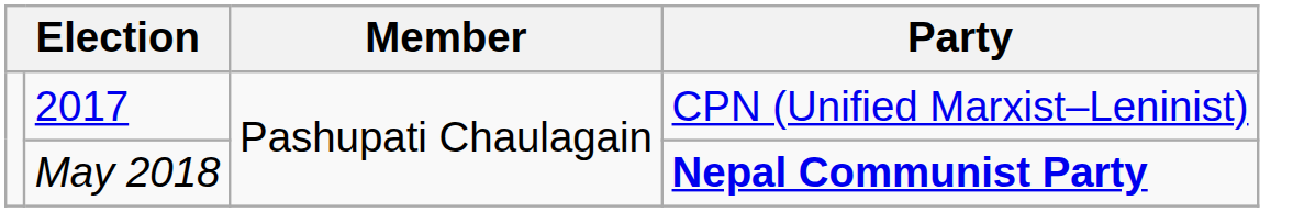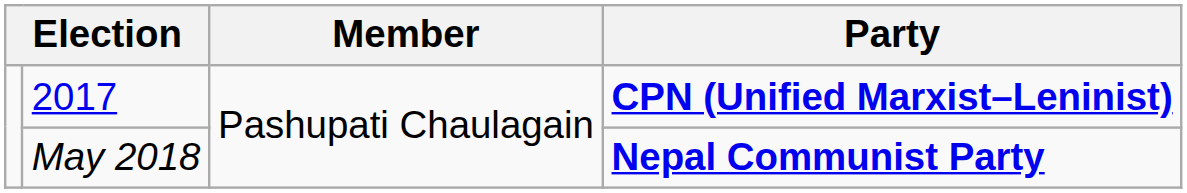2017 | Party: normal -> bold
